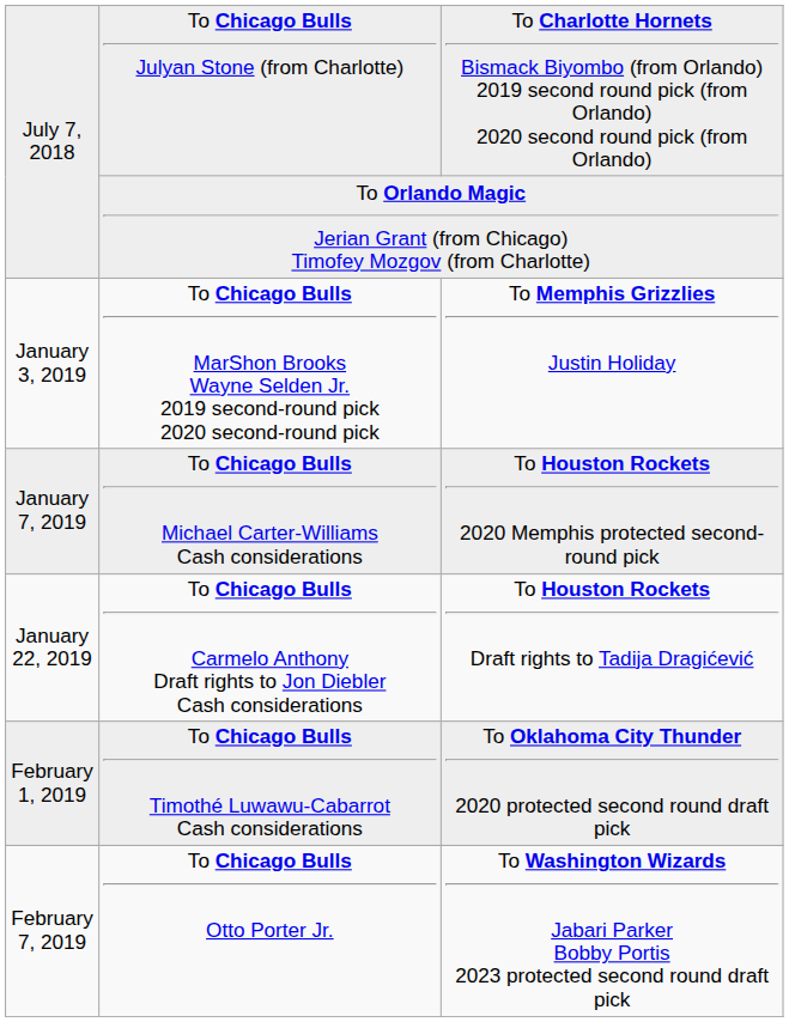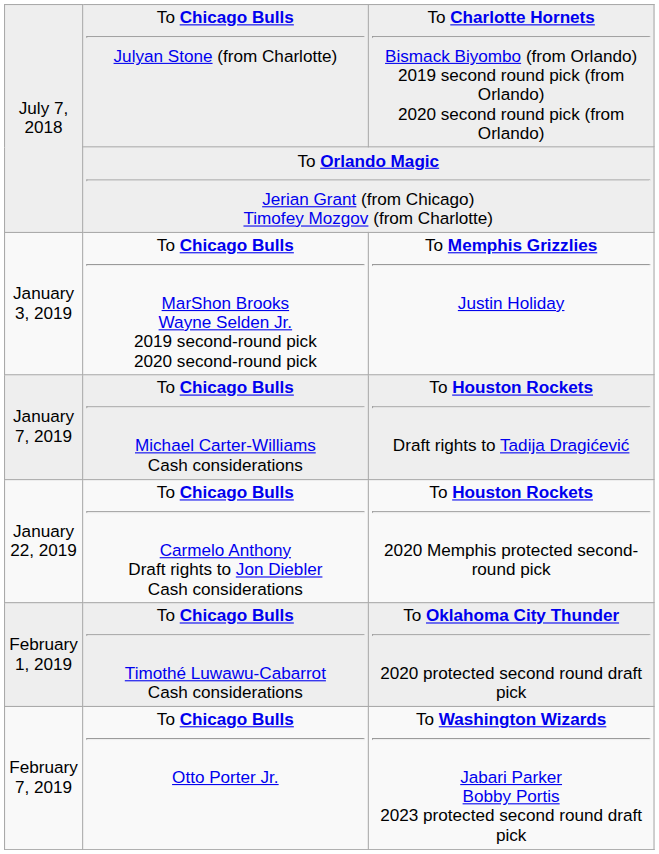January 7, 2019 | column 3: To Houston Rockets 2020 Memphis protected second-round pick -> To Houston Rockets Draft rights to Tadija Dragićević
January 22, 2019 | column 3: To Houston Rockets Draft rights to Tadija Dragićević -> To Houston Rockets 2020 Memphis protected second-round pick
